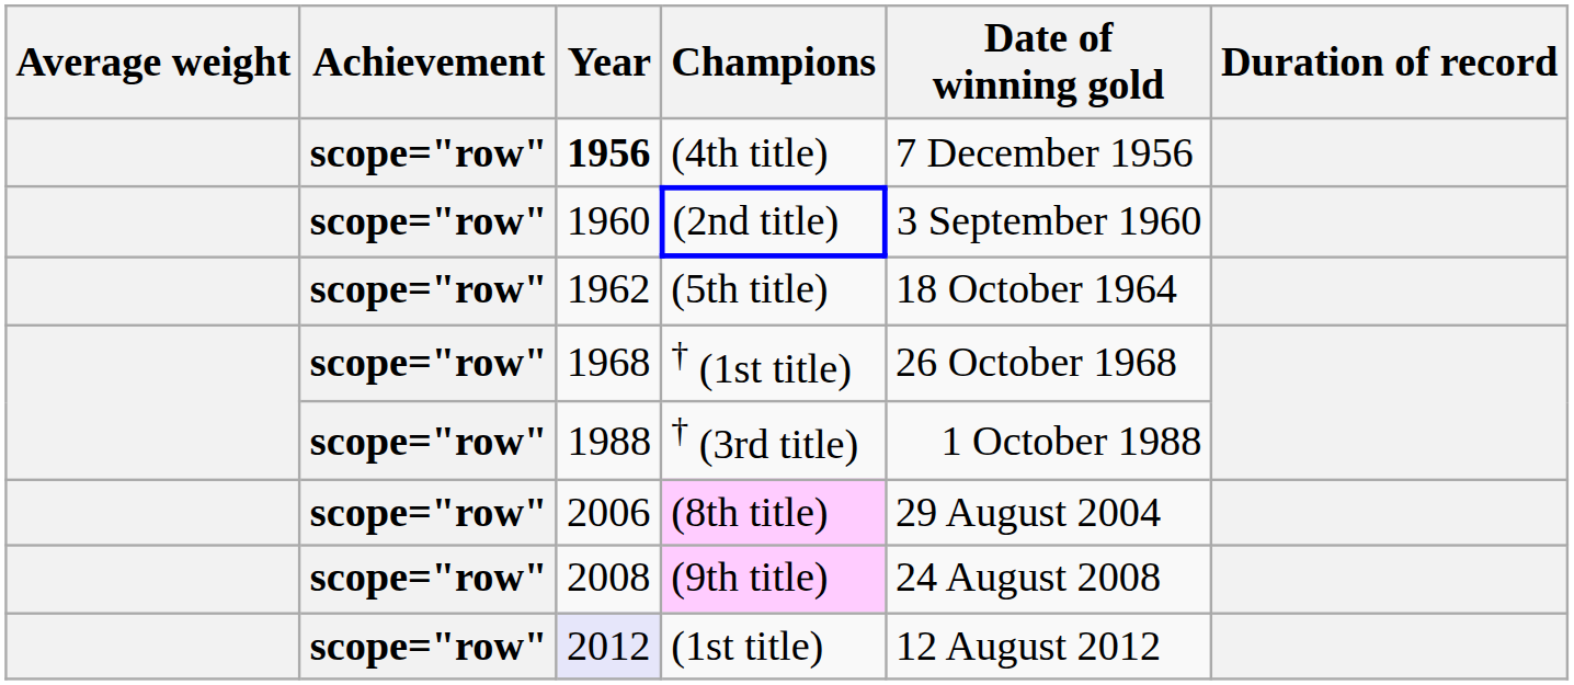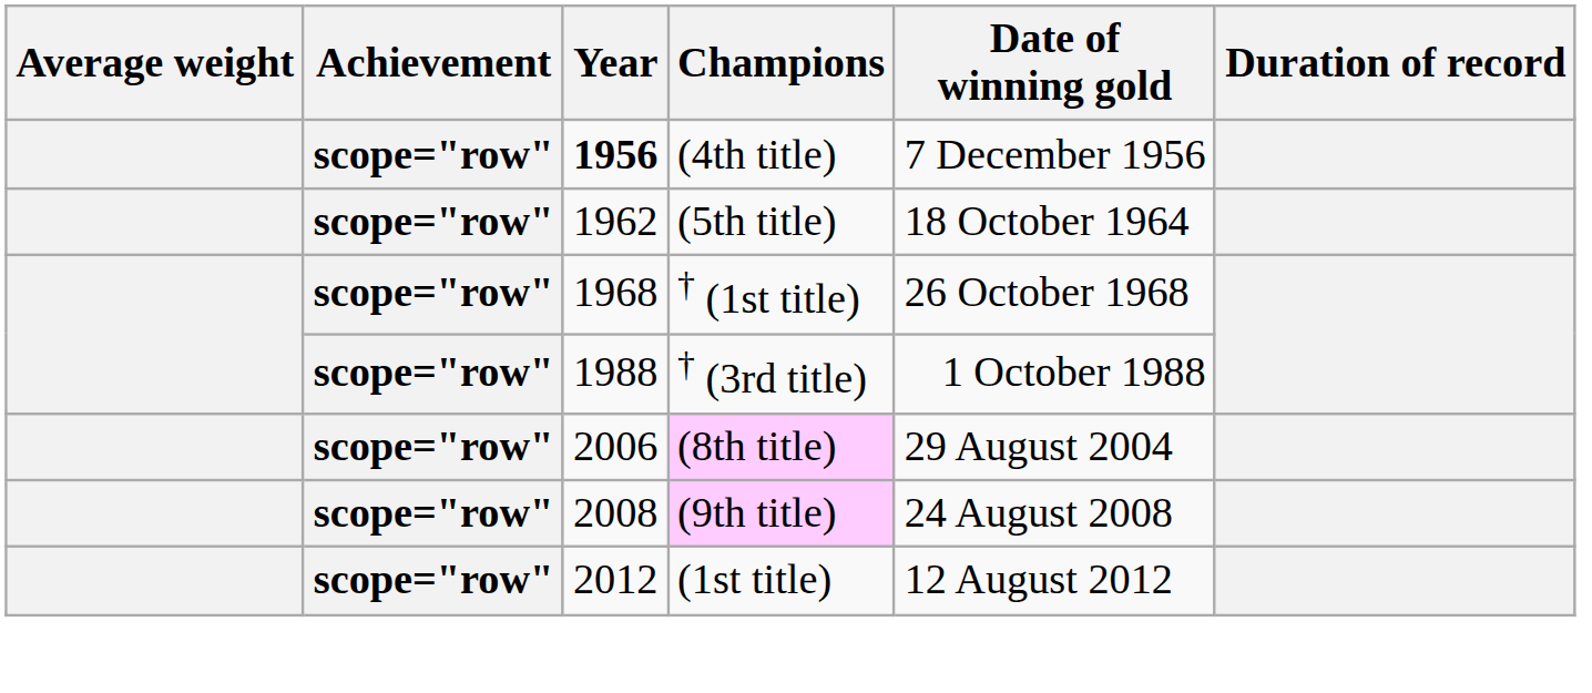- row: scope="row" | 1960 | (2nd title) | 3 September 1960
(1st title) | Year: lavender background -> no background
